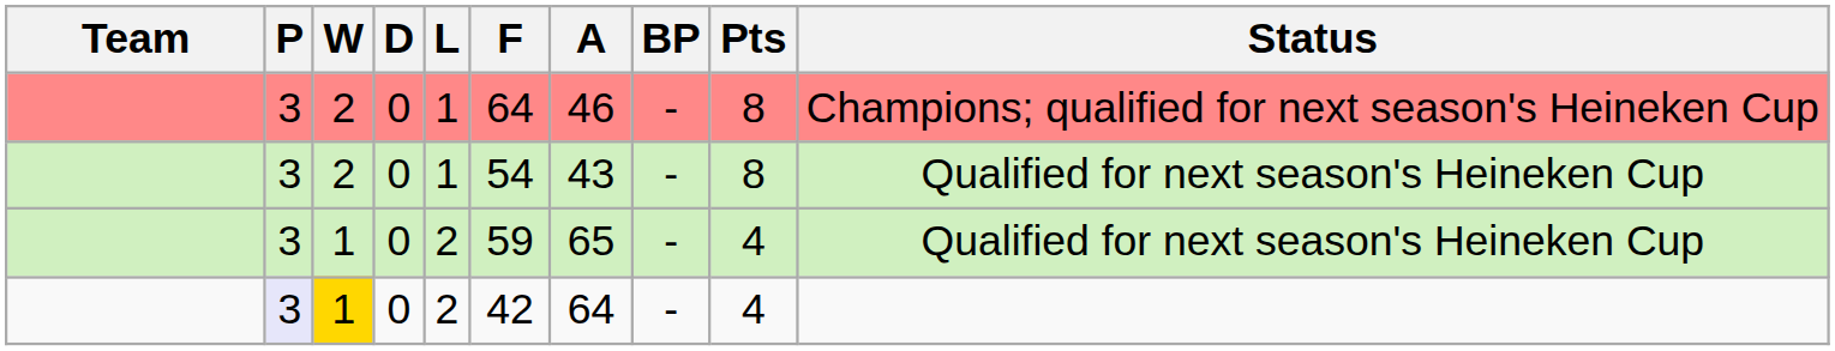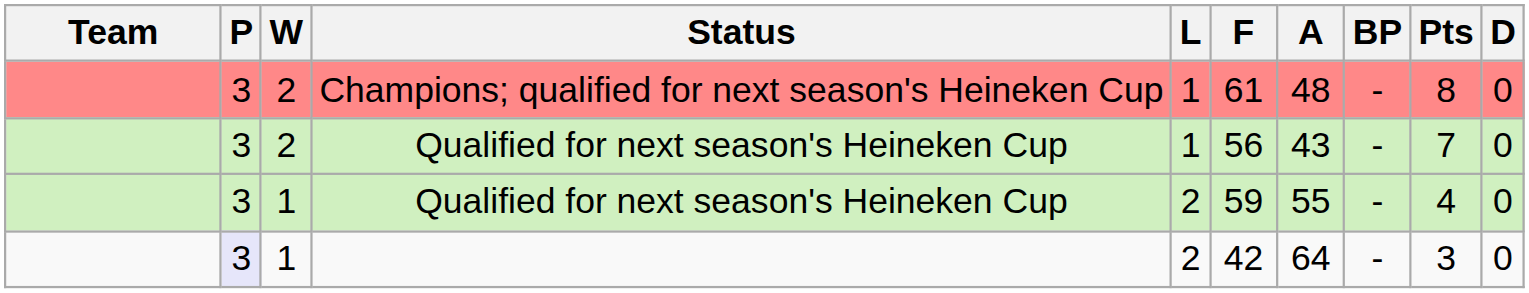columns swapped: D <-> Status
row 2 | F: 64 -> 61
row 2 | A: 46 -> 48
row 3 | F: 54 -> 56
row 3 | Pts: 8 -> 7
row 4 | A: 65 -> 55
row 5 | W: gold background -> no background
row 5 | Pts: 4 -> 3
